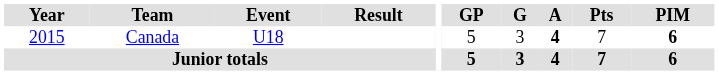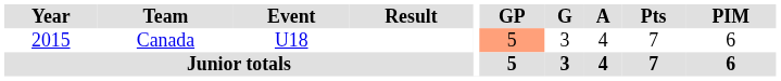Canada | GP: no background -> lightsalmon background
Canada | A: bold -> normal
Canada | PIM: bold -> normal
